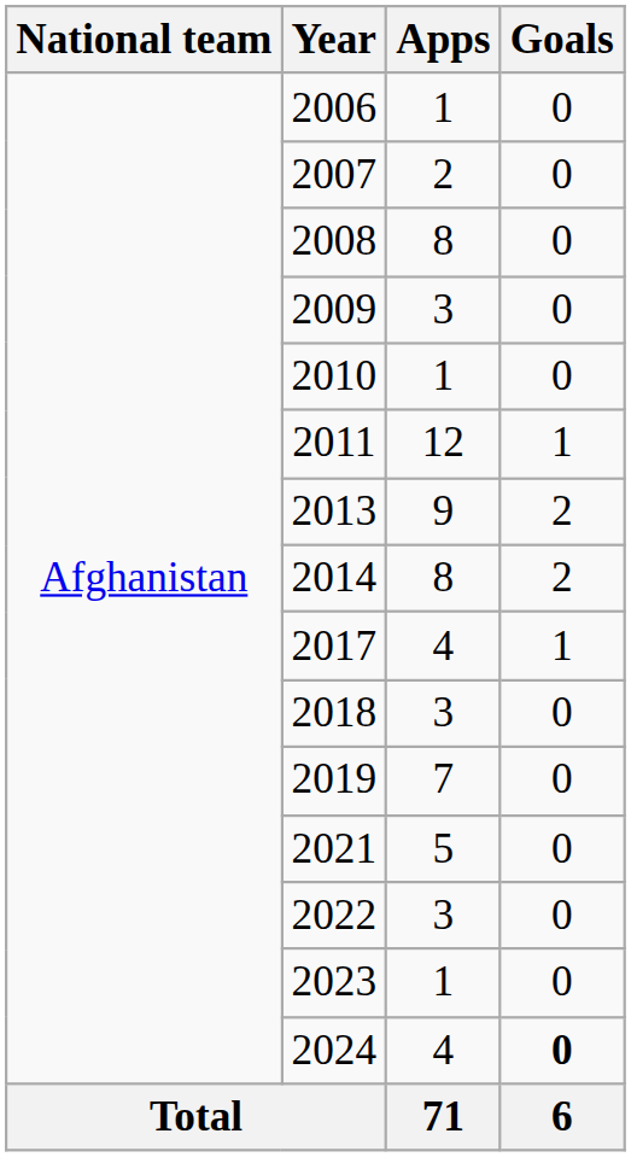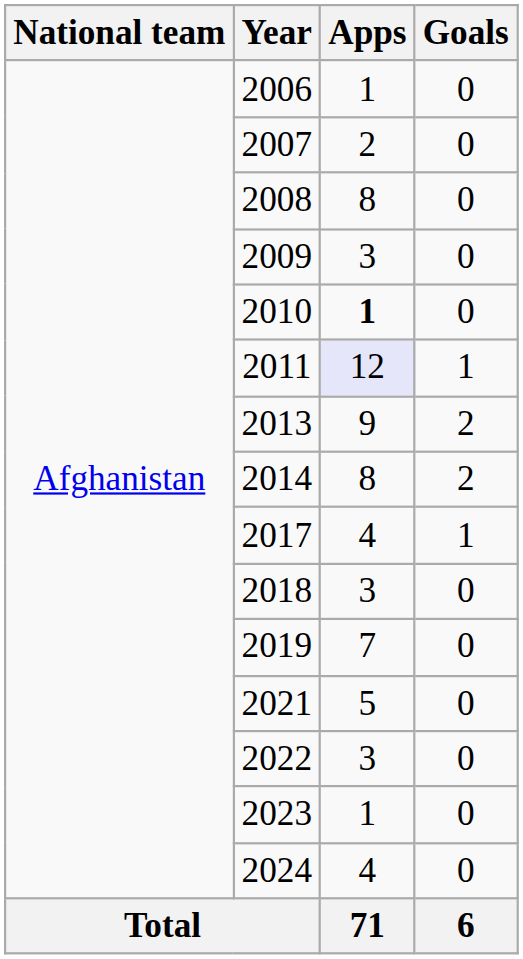2010 | Apps: normal -> bold
2011 | Apps: no background -> lavender background
2024 | Goals: bold -> normal
